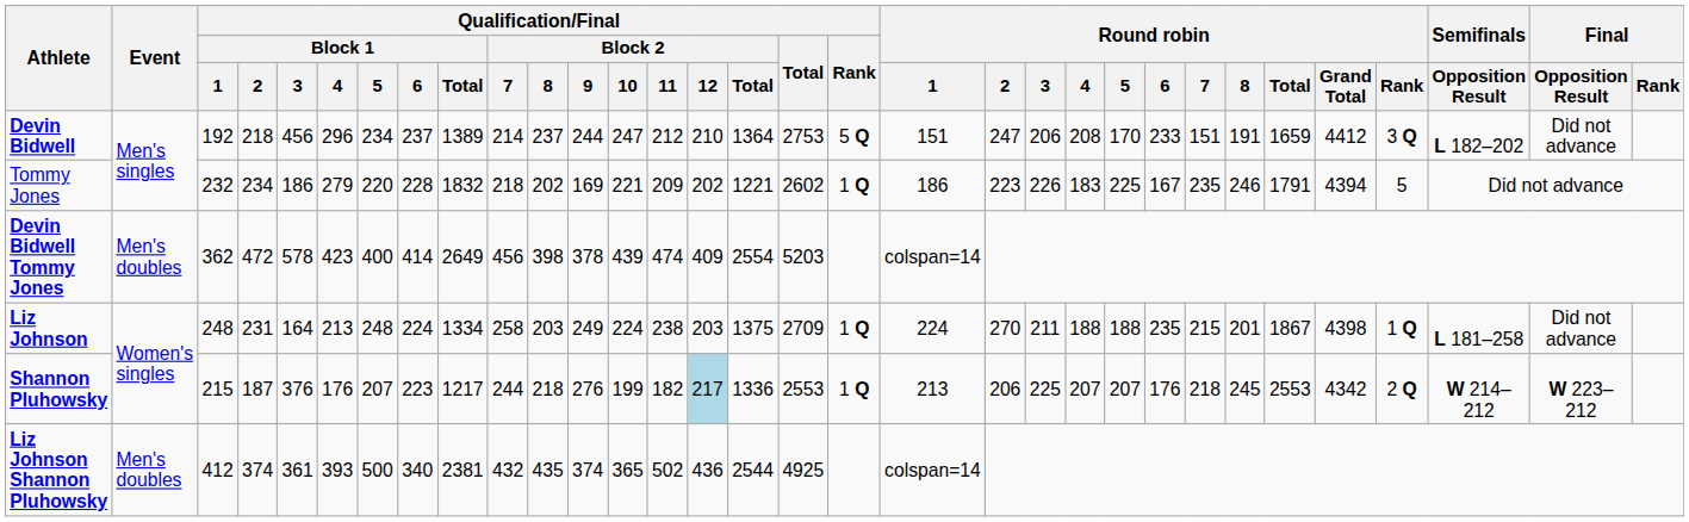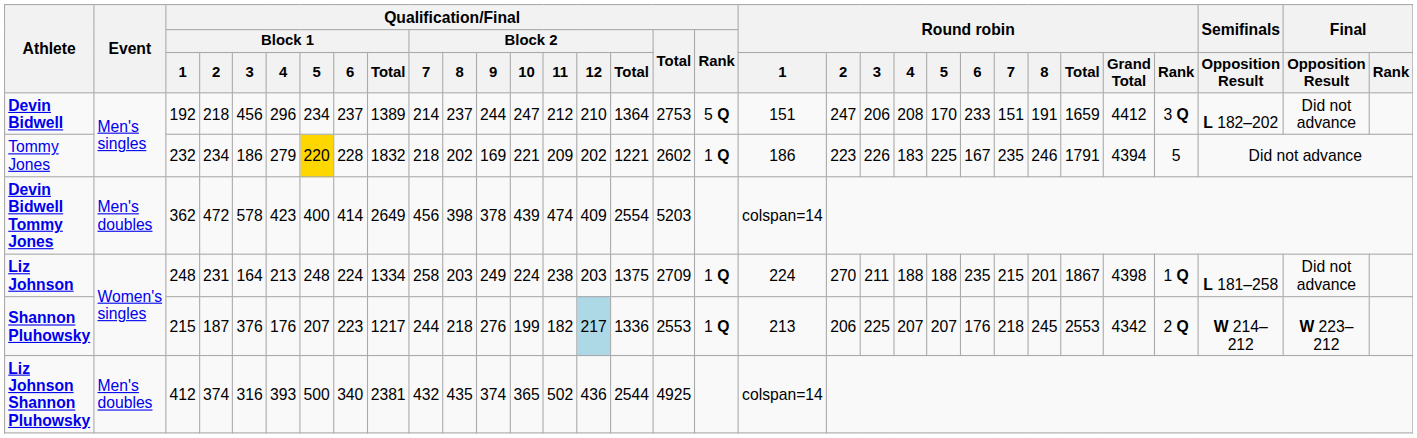Tommy Jones | Qualification/Final / Block 1 / 5: no background -> gold background
Liz Johnson Shannon Pluhowsky | Qualification/Final / Block 1 / 3: 361 -> 316
